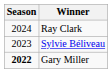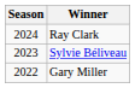Gary Miller | Season: bold -> normal
